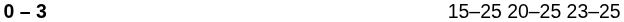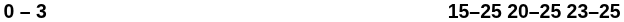row 1 | column 2: normal -> bold
